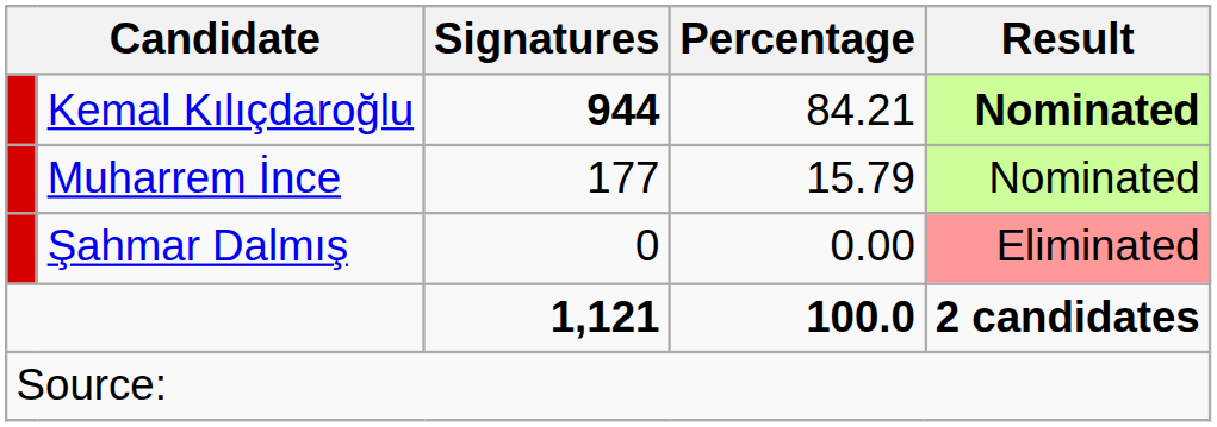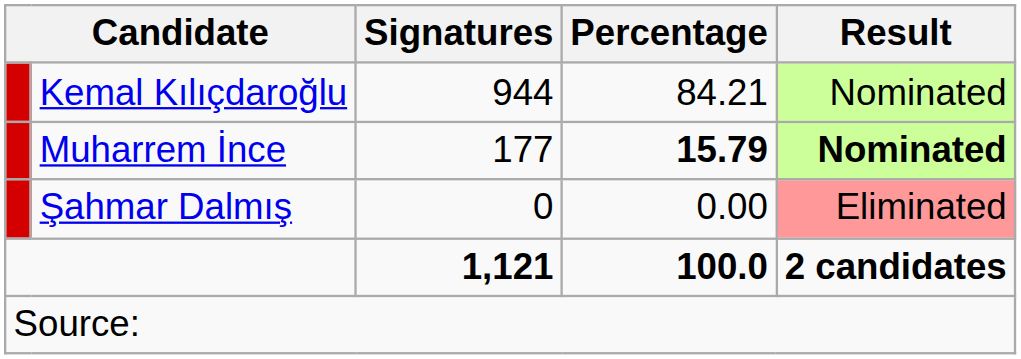Kemal Kılıçdaroğlu | Signatures: bold -> normal
Kemal Kılıçdaroğlu | Result: bold -> normal
Muharrem İnce | Percentage: normal -> bold
Muharrem İnce | Result: normal -> bold
